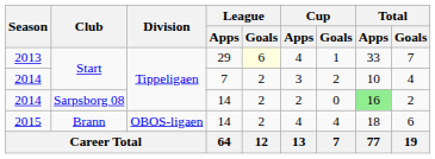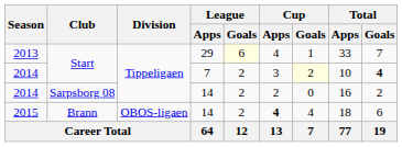2014 / Start | Cup / Goals: no background -> lightyellow background
2014 / Start | Total / Goals: normal -> bold
2014 / Sarpsborg 08 | Total / Apps: lightgreen background -> no background
2015 | Cup / Apps: normal -> bold
